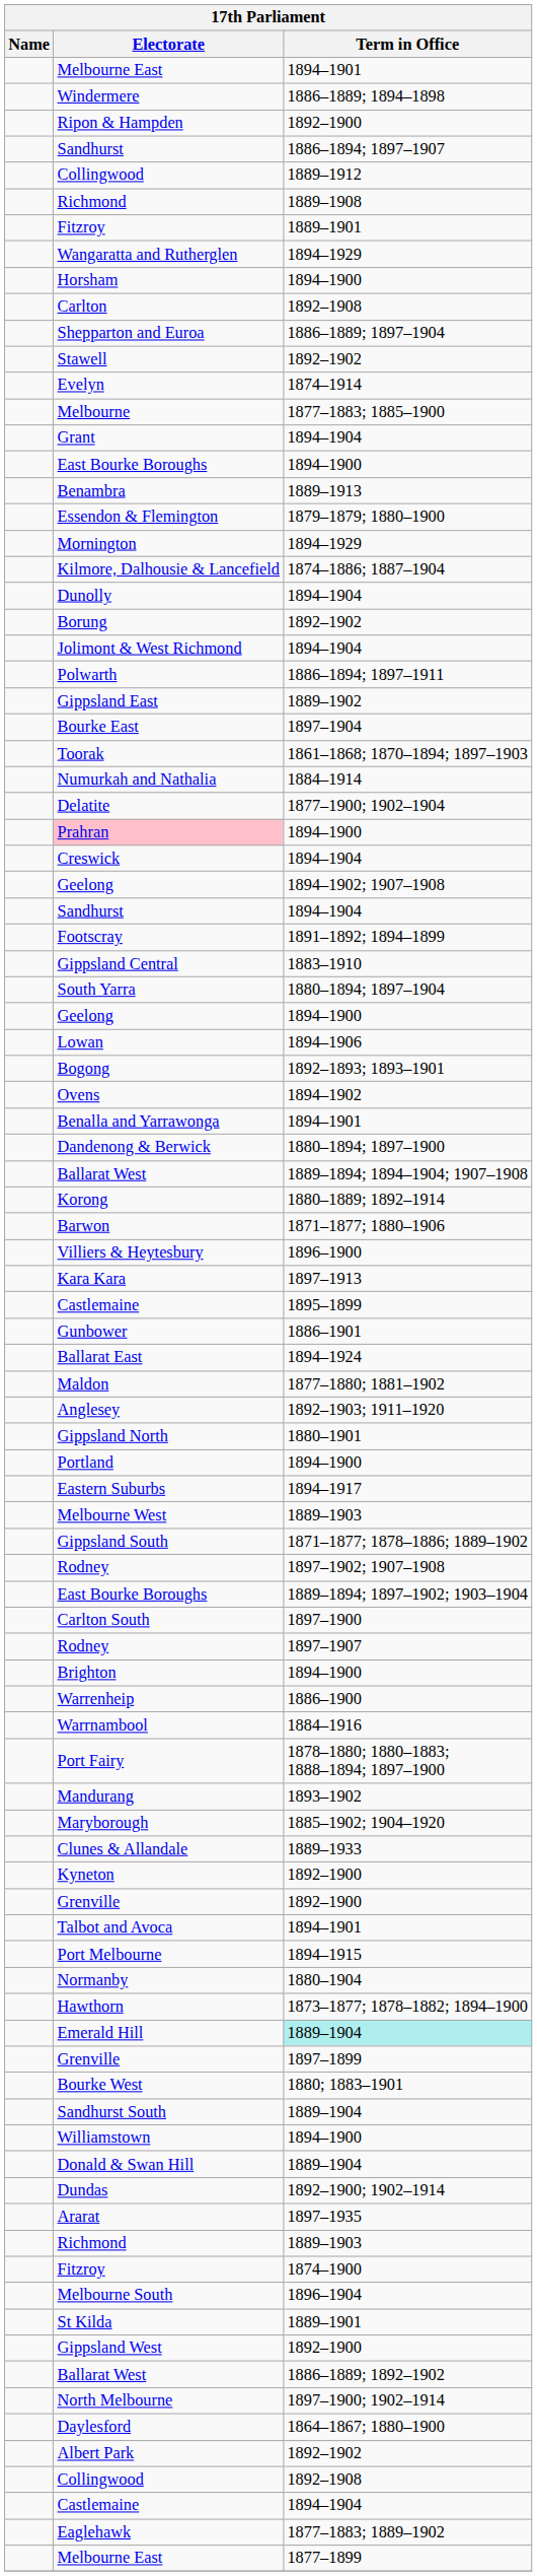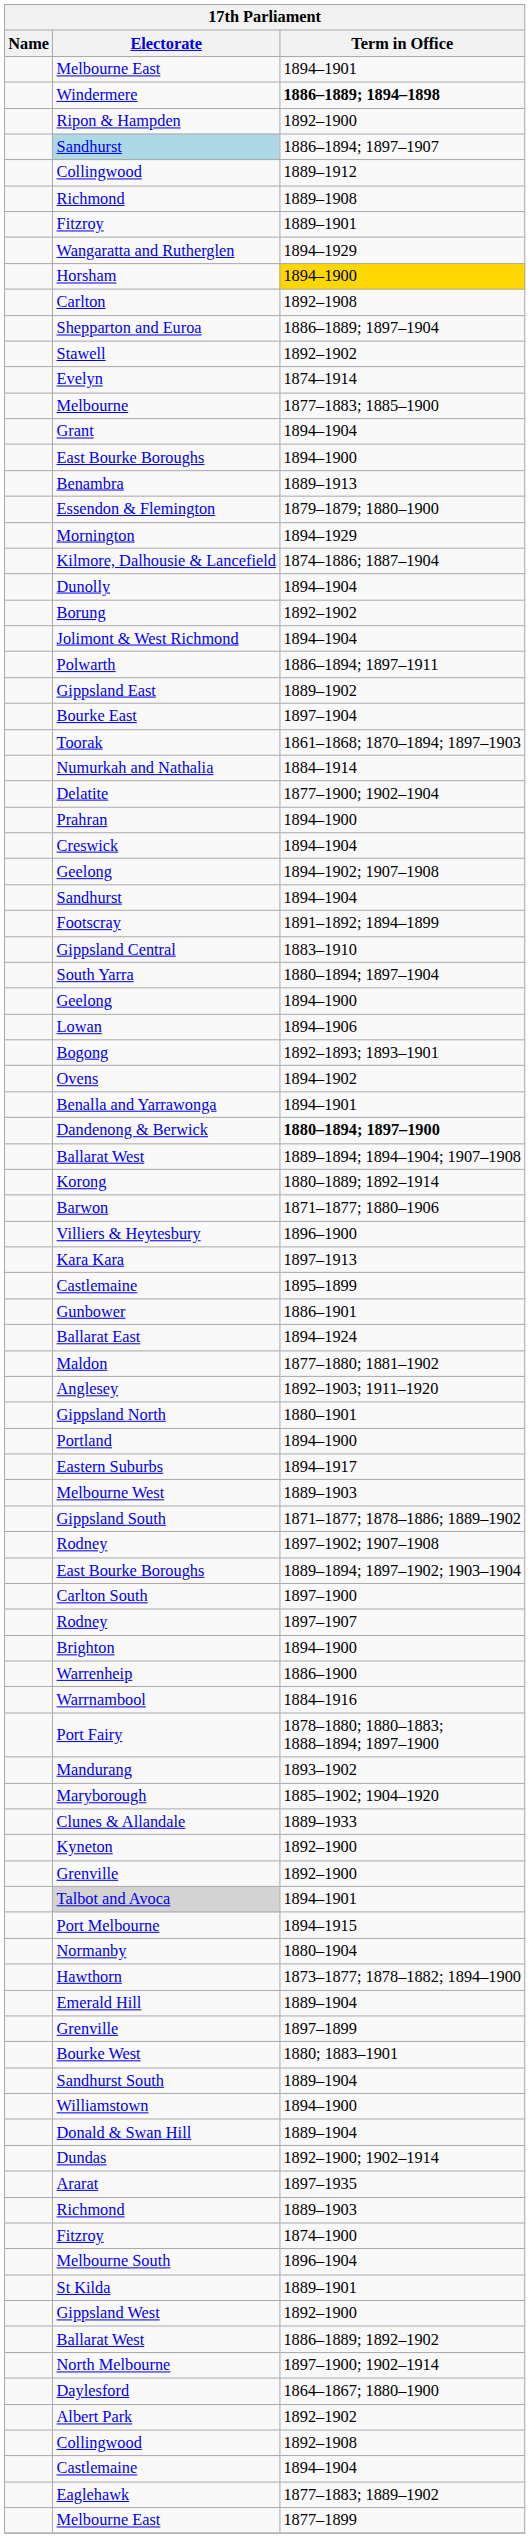Windermere | Term in Office: normal -> bold
Sandhurst / 1886–1894; 1897–1907 | Electorate: no background -> lightblue background
Horsham | Term in Office: no background -> gold background
Prahran | Electorate: pink background -> no background
Dandenong & Berwick | Term in Office: normal -> bold
Talbot and Avoca | Electorate: no background -> lightgrey background
Emerald Hill | Term in Office: paleturquoise background -> no background
